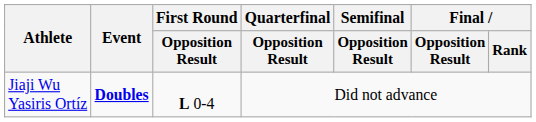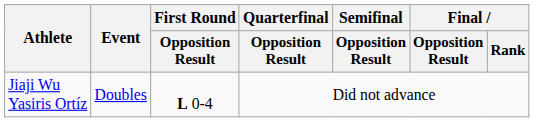Jiaji Wu Yasiris Ortíz | Event: bold -> normal
